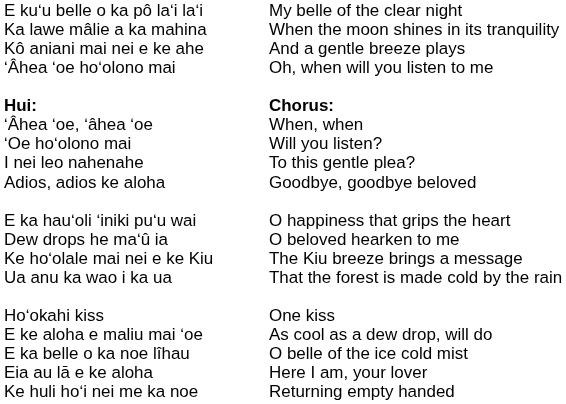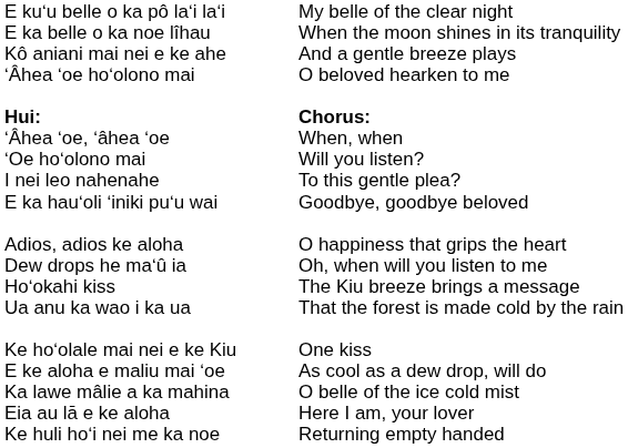row 2 | column 1: Ka lawe mâlie a ka mahina -> E ka belle o ka noe lîhau
row 4 | column 2: Oh, when will you listen to me -> O beloved hearken to me
row 9 | column 1: Adios, adios ke aloha -> E ka hauʻoli ʻiniki puʻu wai
row 10 | column 1: E ka hauʻoli ʻiniki puʻu wai -> Adios, adios ke aloha
row 11 | column 2: O beloved hearken to me -> Oh, when will you listen to me
row 12 | column 1: Ke hoʻolale mai nei e ke Kiu -> Hoʻokahi kiss
row 14 | column 1: Hoʻokahi kiss -> Ke hoʻolale mai nei e ke Kiu
row 16 | column 1: E ka belle o ka noe lîhau -> Ka lawe mâlie a ka mahina
